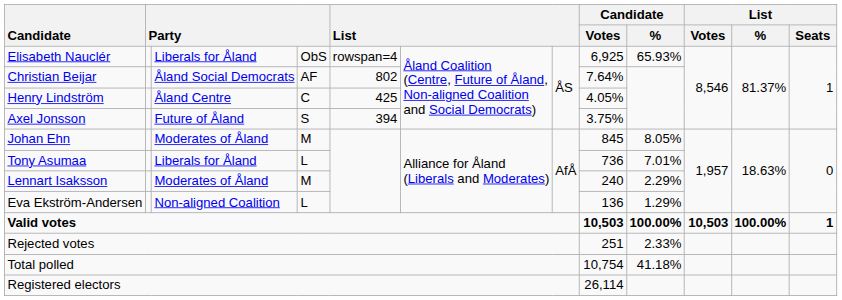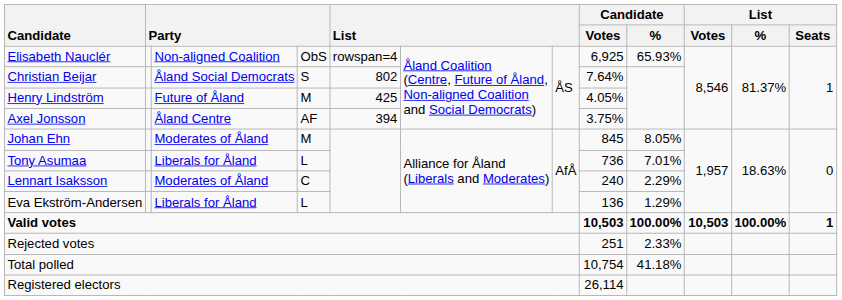Elisabeth Nauclér | column 3: Liberals for Åland -> Non-aligned Coalition
Christian Beijar | column 4: AF -> S
Henry Lindström | column 3: Åland Centre -> Future of Åland
Henry Lindström | column 4: C -> M
Axel Jonsson | column 3: Future of Åland -> Åland Centre
Axel Jonsson | column 4: S -> AF
Lennart Isaksson | column 4: M -> C
Eva Ekström-Andersen | column 3: Non-aligned Coalition -> Liberals for Åland
